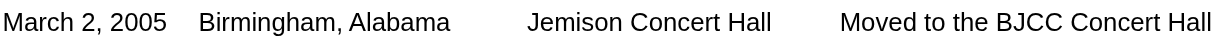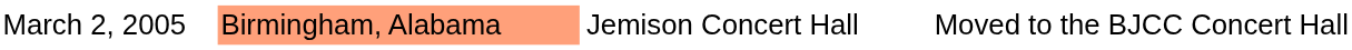March 2, 2005 | column 2: no background -> lightsalmon background
